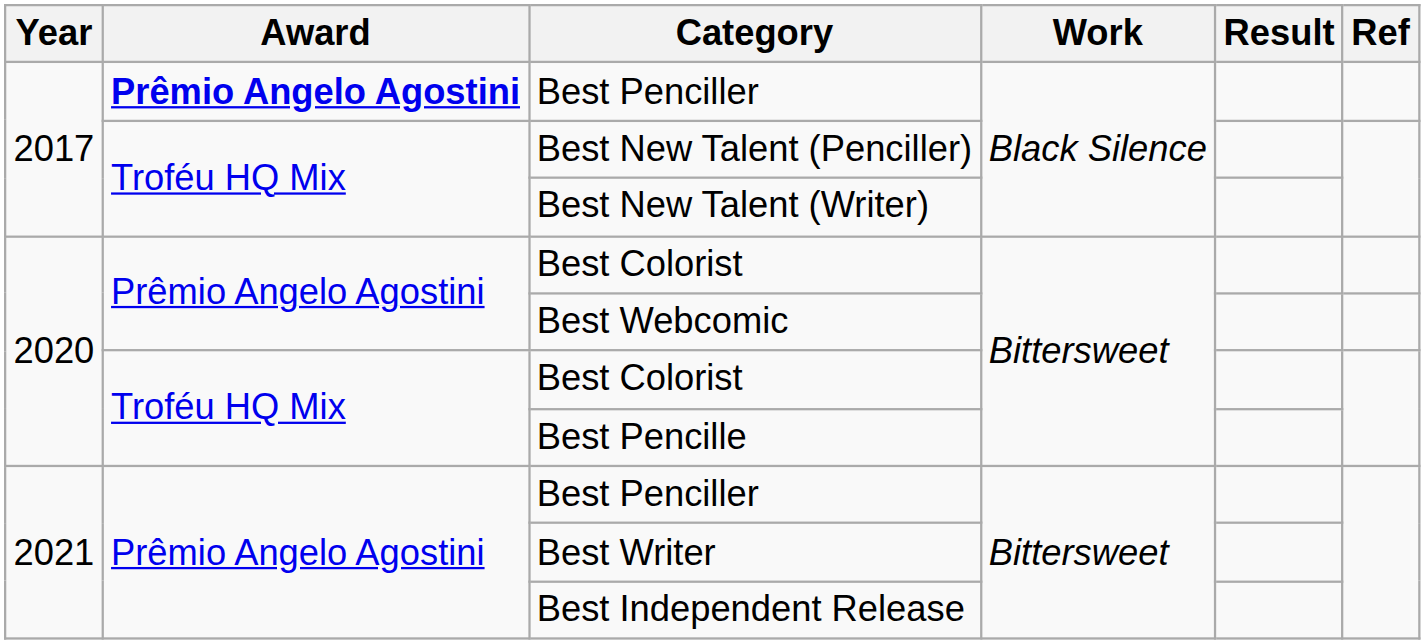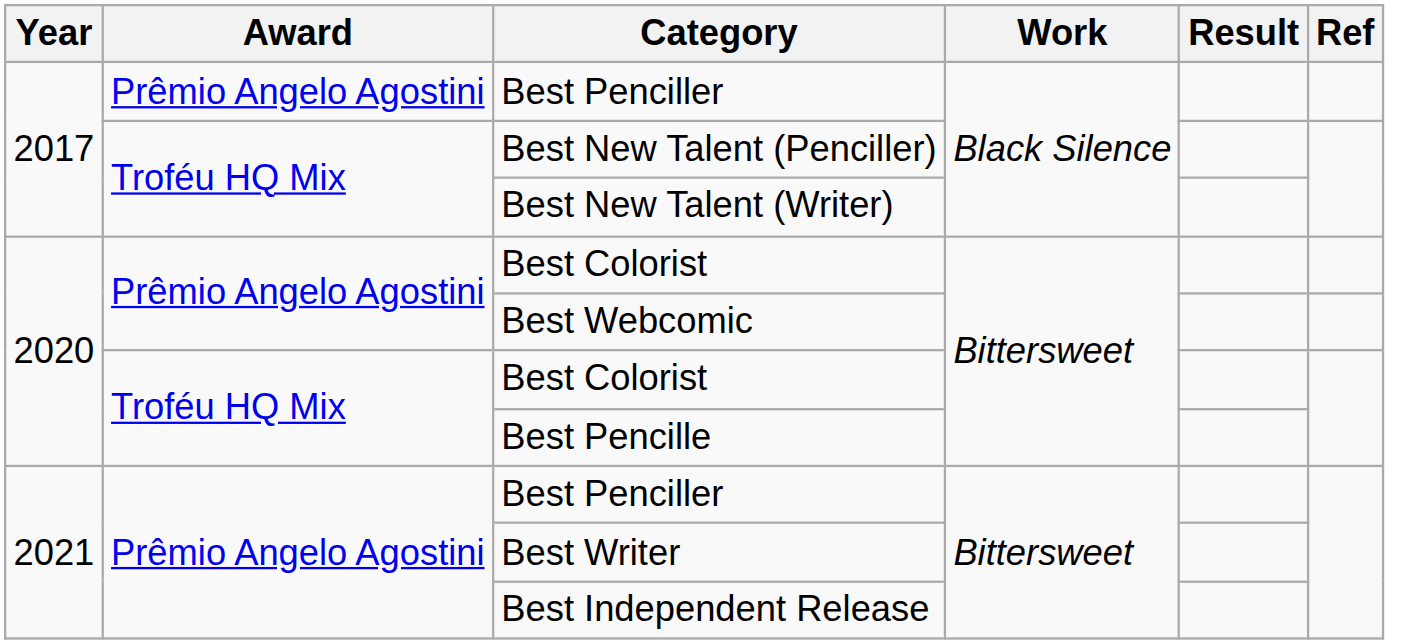2017 / Best Penciller | Award: bold -> normal
